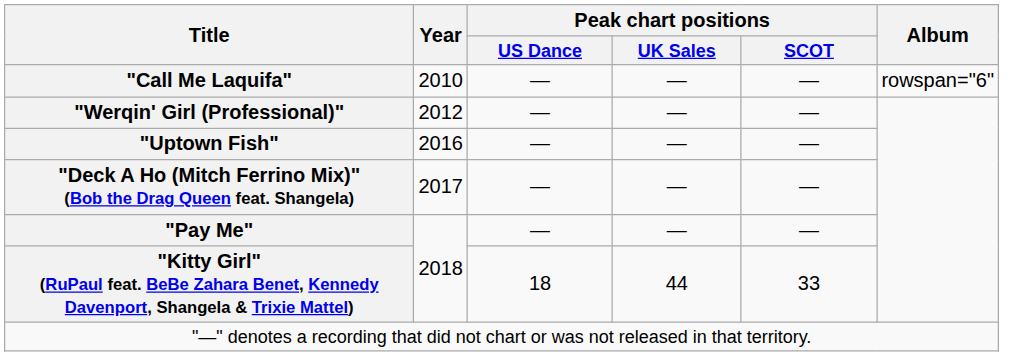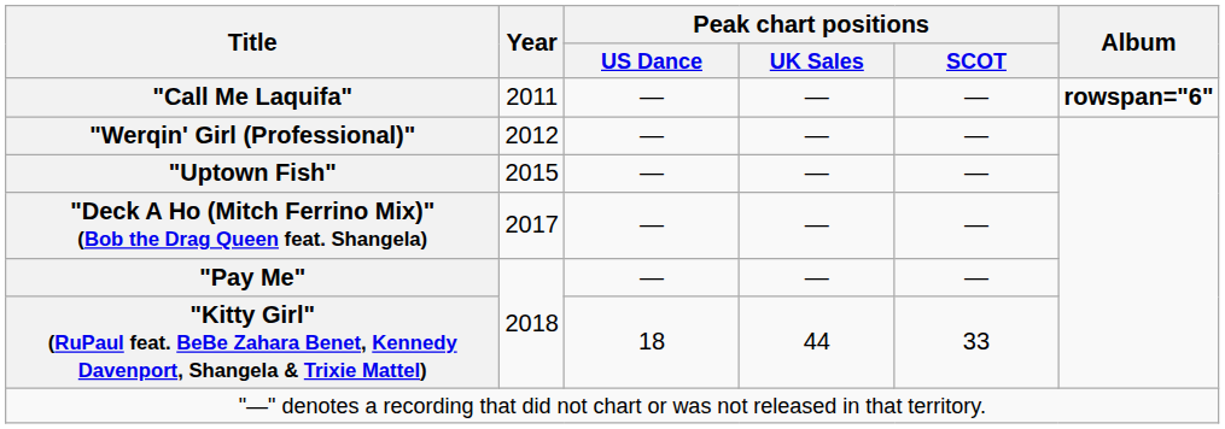"Call Me Laquifa" | Year: 2010 -> 2011
"Call Me Laquifa" | Album: normal -> bold
"Uptown Fish" | Year: 2016 -> 2015
